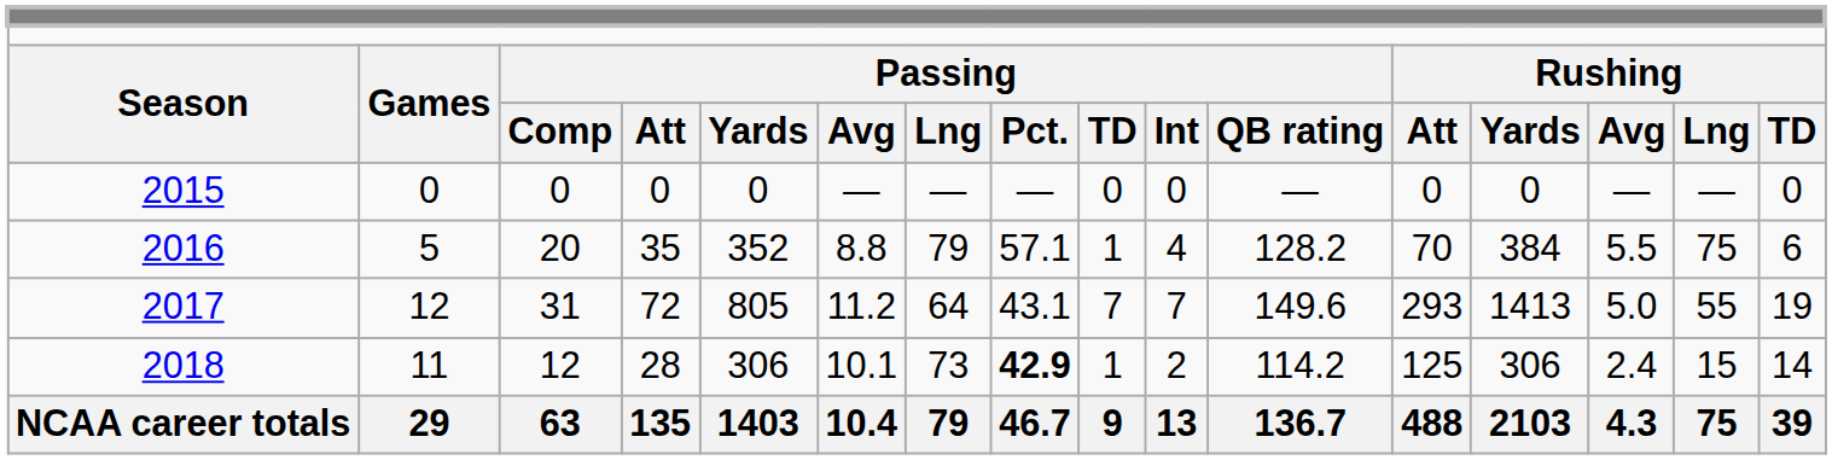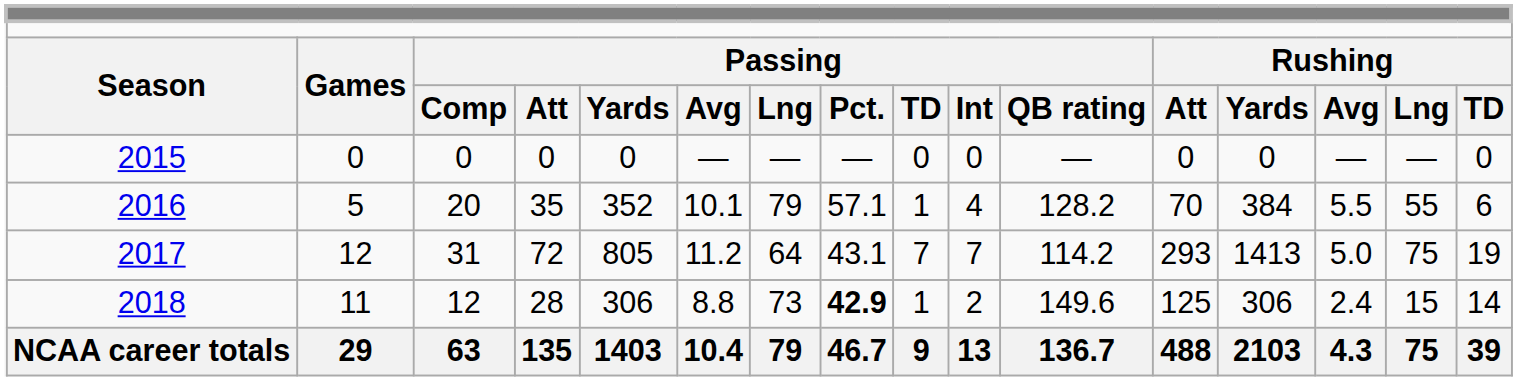2016 | column 6: 8.8 -> 10.1
2016 | column 15: 75 -> 55
2017 | column 11: 149.6 -> 114.2
2017 | column 15: 55 -> 75
2018 | column 6: 10.1 -> 8.8
2018 | column 11: 114.2 -> 149.6
